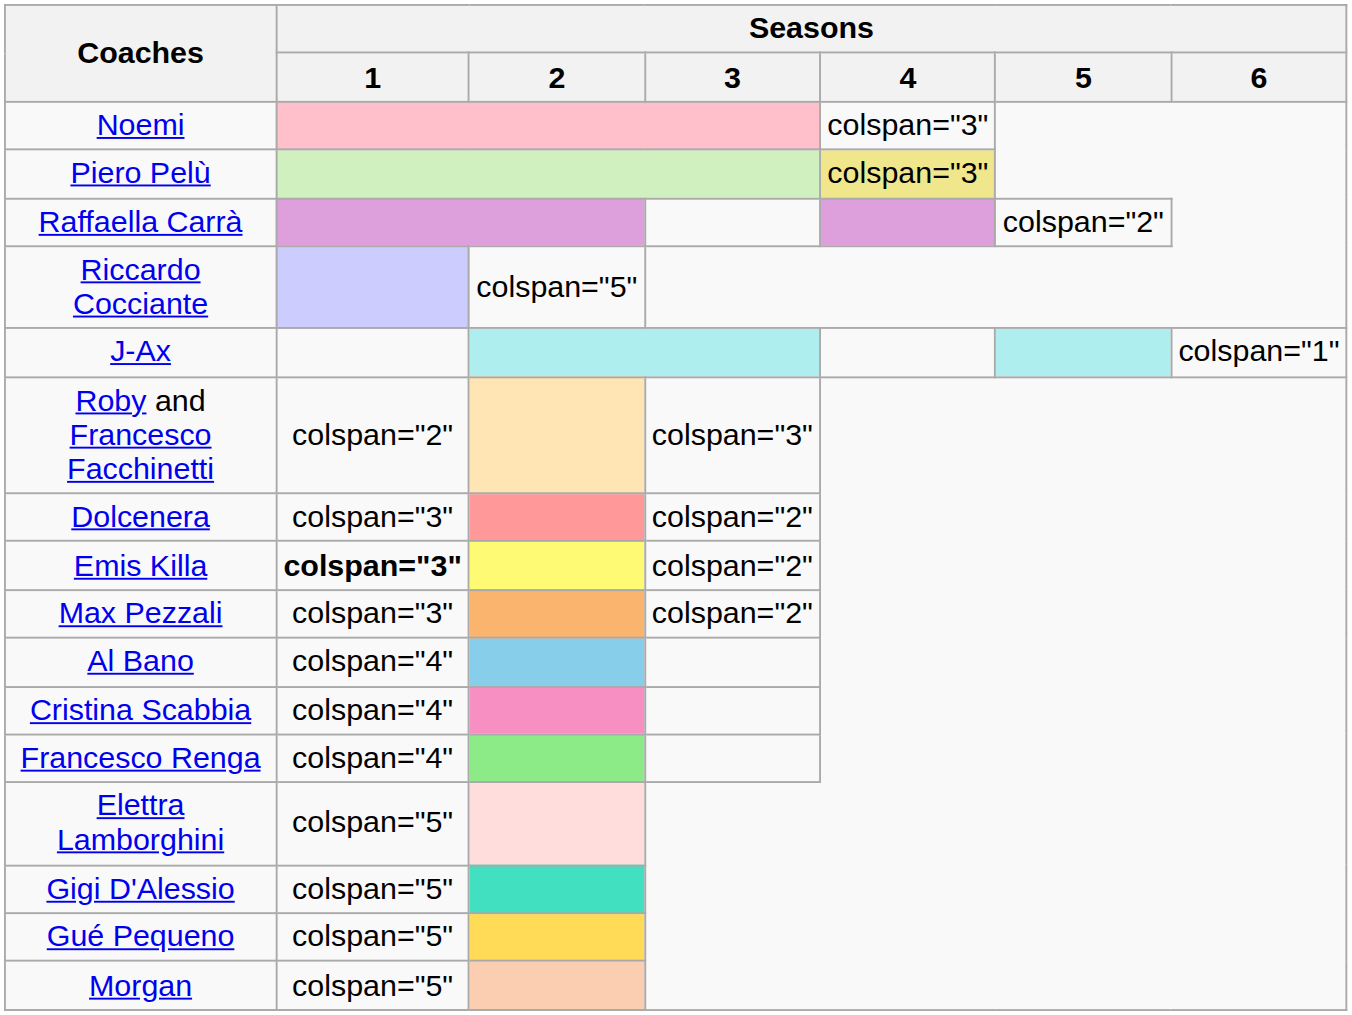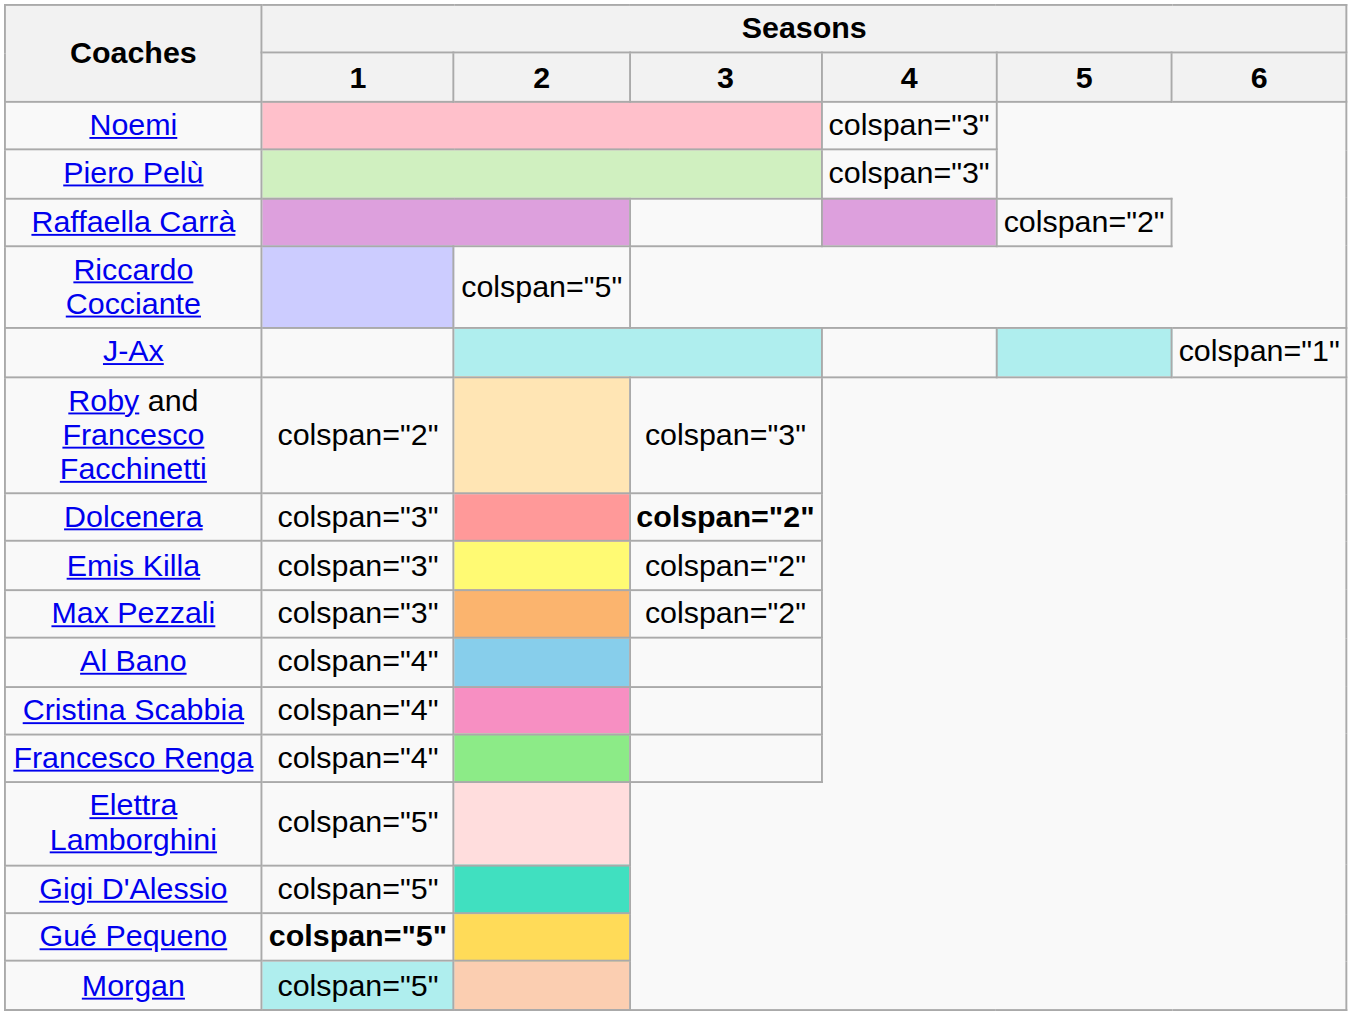Piero Pelù | Seasons / 4: khaki background -> no background
Dolcenera | Seasons / 3: normal -> bold
Emis Killa | Seasons / 1: bold -> normal
Gué Pequeno | Seasons / 1: normal -> bold
Morgan | Seasons / 1: no background -> paleturquoise background
